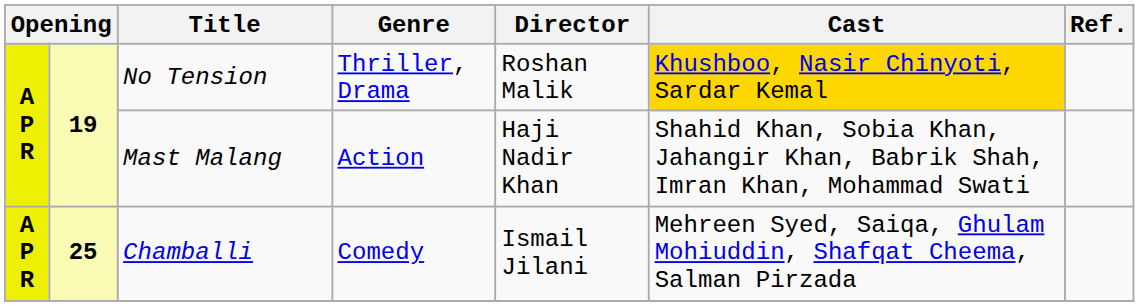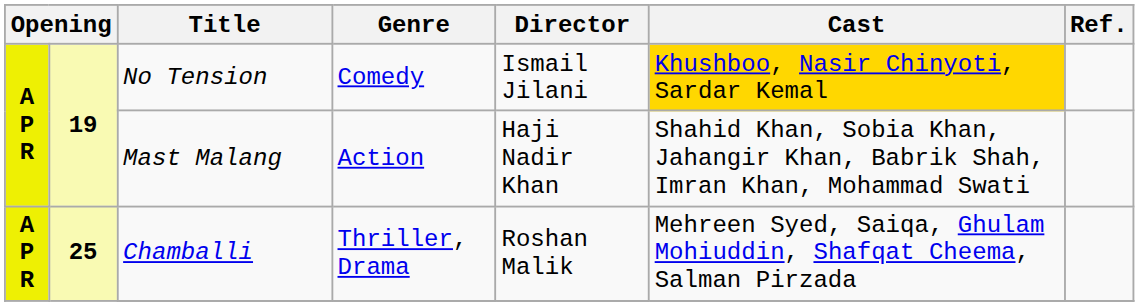No Tension | Genre: Thriller, Drama -> Comedy
No Tension | Director: Roshan Malik -> Ismail Jilani
Chamballi | Genre: Comedy -> Thriller, Drama
Chamballi | Director: Ismail Jilani -> Roshan Malik
